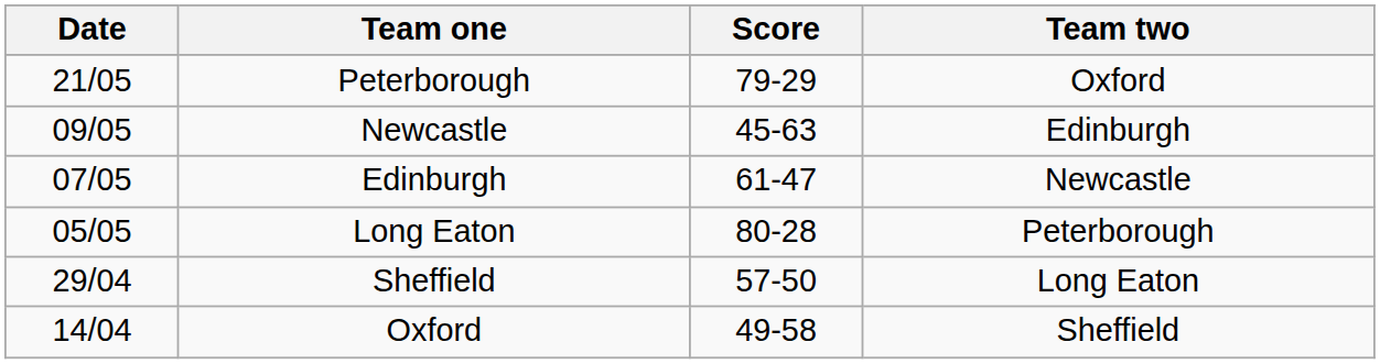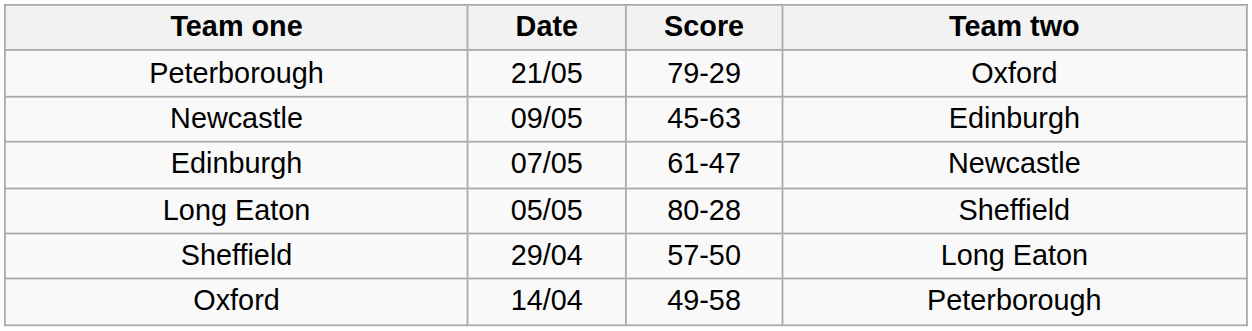columns swapped: Date <-> Team one
row 5 | Team two: Peterborough -> Sheffield
row 7 | Team two: Sheffield -> Peterborough
